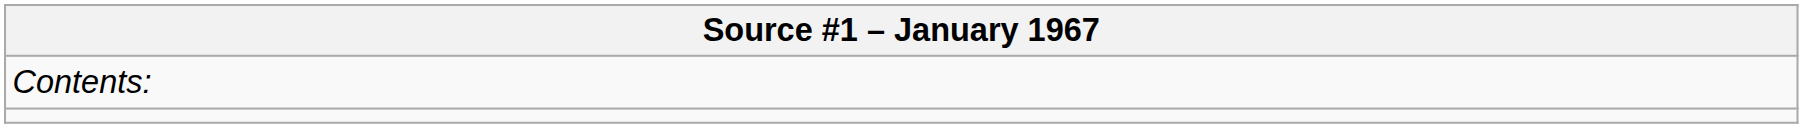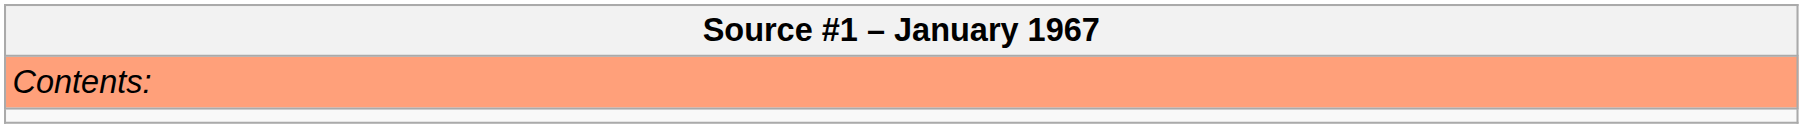row 2 | column 1: no background -> lightsalmon background
